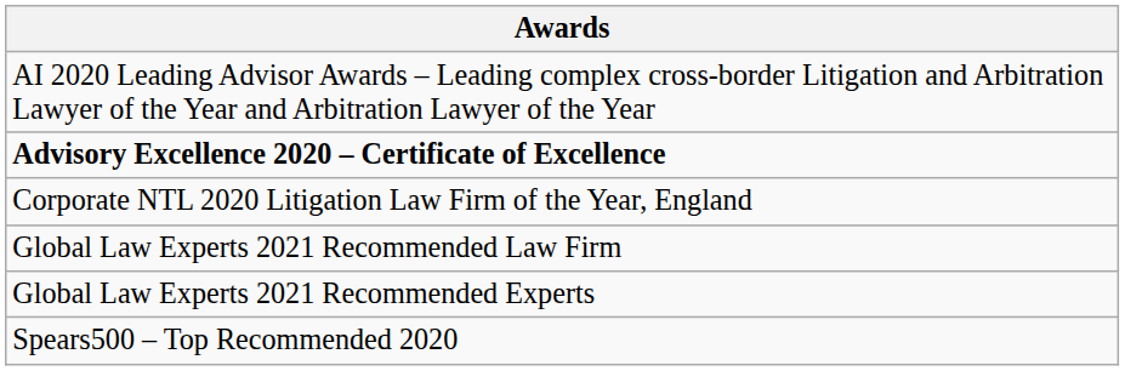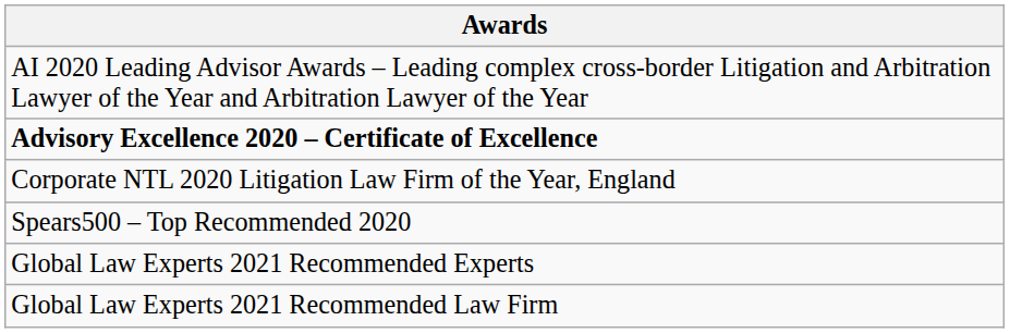row 5 | column 1: Global Law Experts 2021 Recommended Law Firm -> Spears500 – Top Recommended 2020
row 7 | column 1: Spears500 – Top Recommended 2020 -> Global Law Experts 2021 Recommended Law Firm
